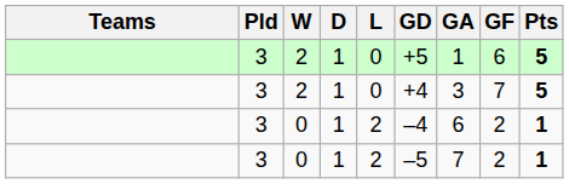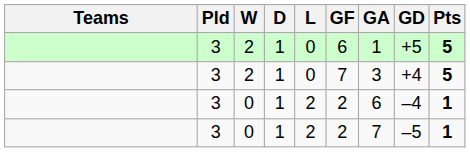columns swapped: GF <-> GD
